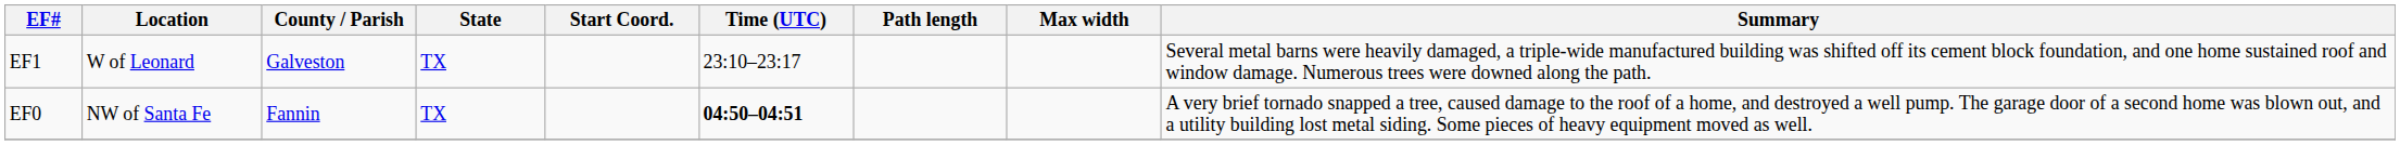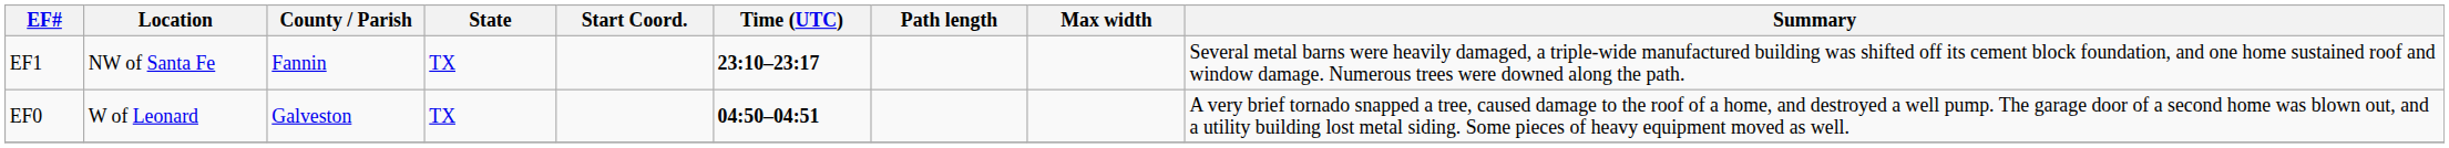EF1 | Location: W of Leonard -> NW of Santa Fe
EF1 | County / Parish: Galveston -> Fannin
EF1 | Time (UTC): normal -> bold
EF0 | Location: NW of Santa Fe -> W of Leonard
EF0 | County / Parish: Fannin -> Galveston
